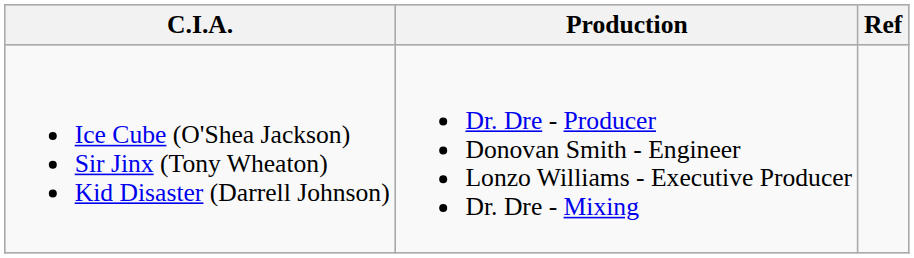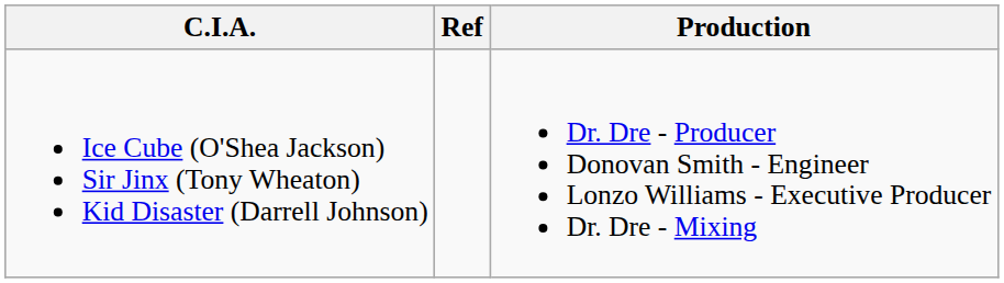columns swapped: Production <-> Ref
